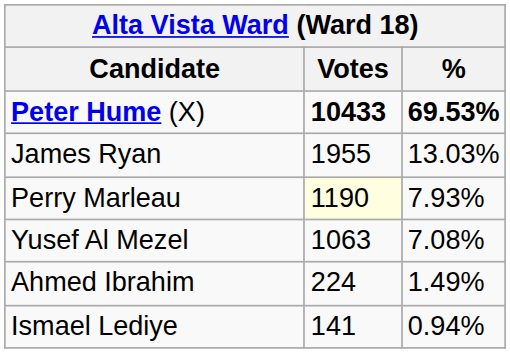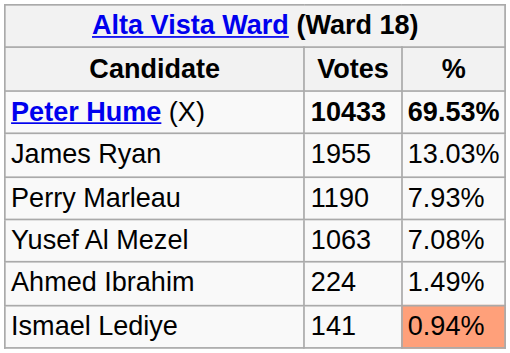Perry Marleau | Votes: lightyellow background -> no background
Ismael Lediye | %: no background -> lightsalmon background
